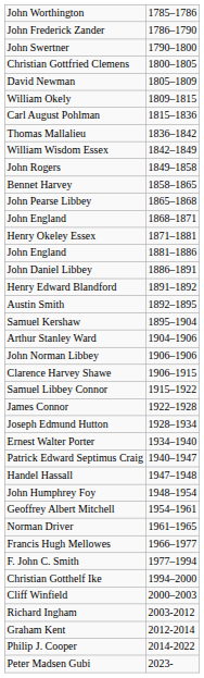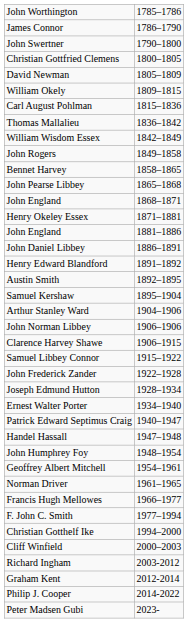row 2 | column 1: John Frederick Zander -> James Connor
row 24 | column 1: James Connor -> John Frederick Zander
